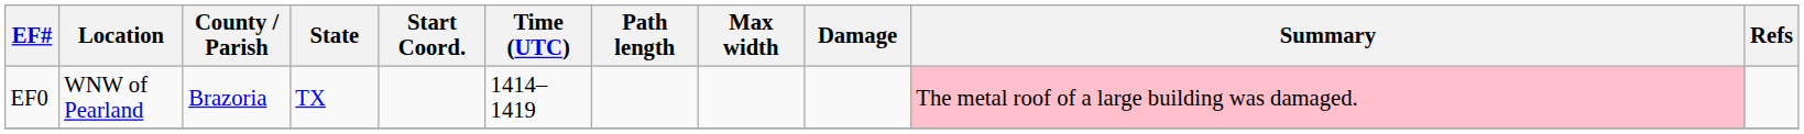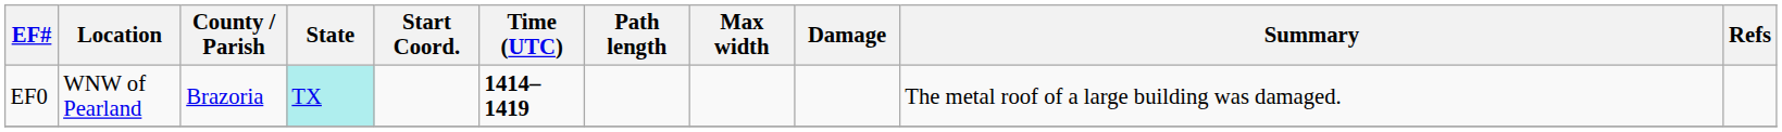EF0 | State: no background -> paleturquoise background
EF0 | Time (UTC): normal -> bold
EF0 | Summary: pink background -> no background
